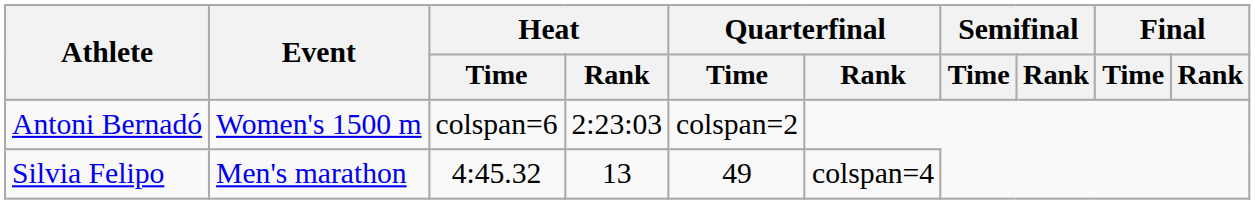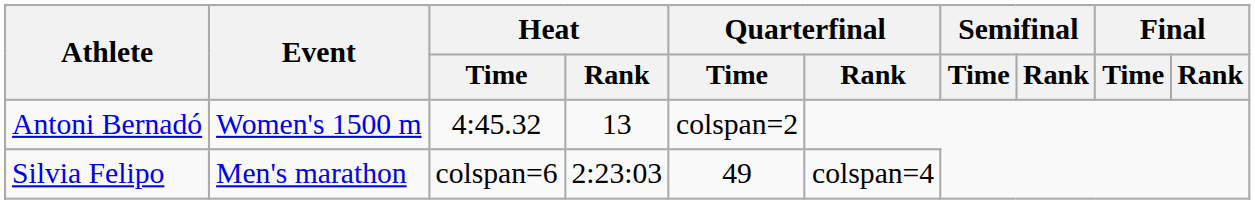Antoni Bernadó | Heat / Time: colspan=6 -> 4:45.32
Antoni Bernadó | Heat / Rank: 2:23:03 -> 13
Silvia Felipo | Heat / Time: 4:45.32 -> colspan=6
Silvia Felipo | Heat / Rank: 13 -> 2:23:03
